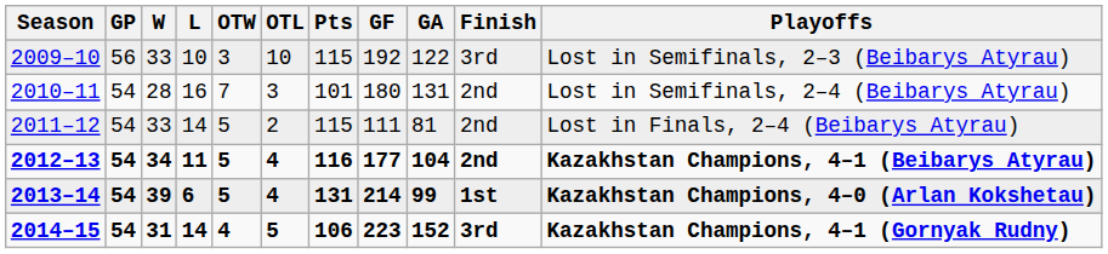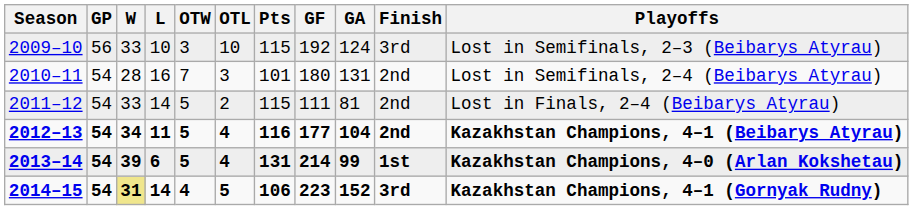2009–10 | GA: 122 -> 124
2014–15 | W: no background -> khaki background
